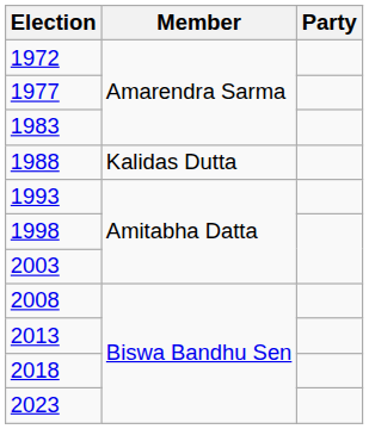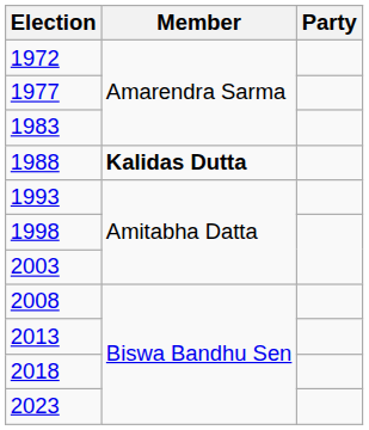1988 | Member: normal -> bold
